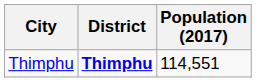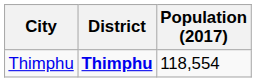row 2 | Population (2017): 114,551 -> 118,554
